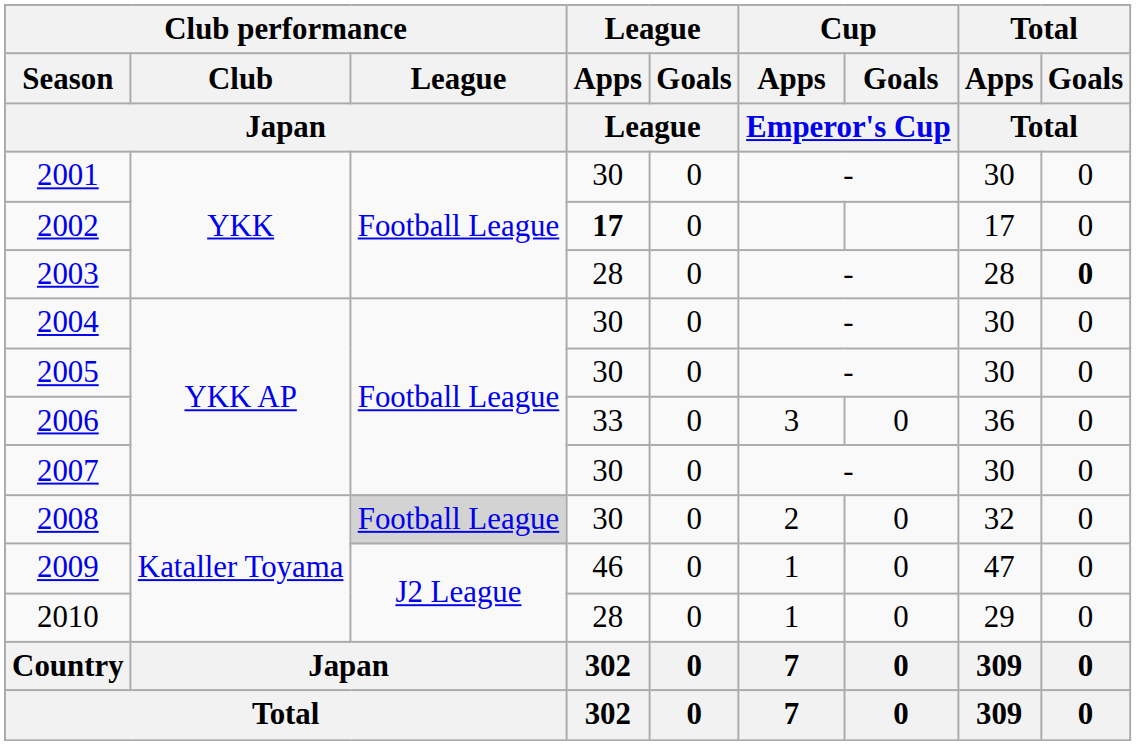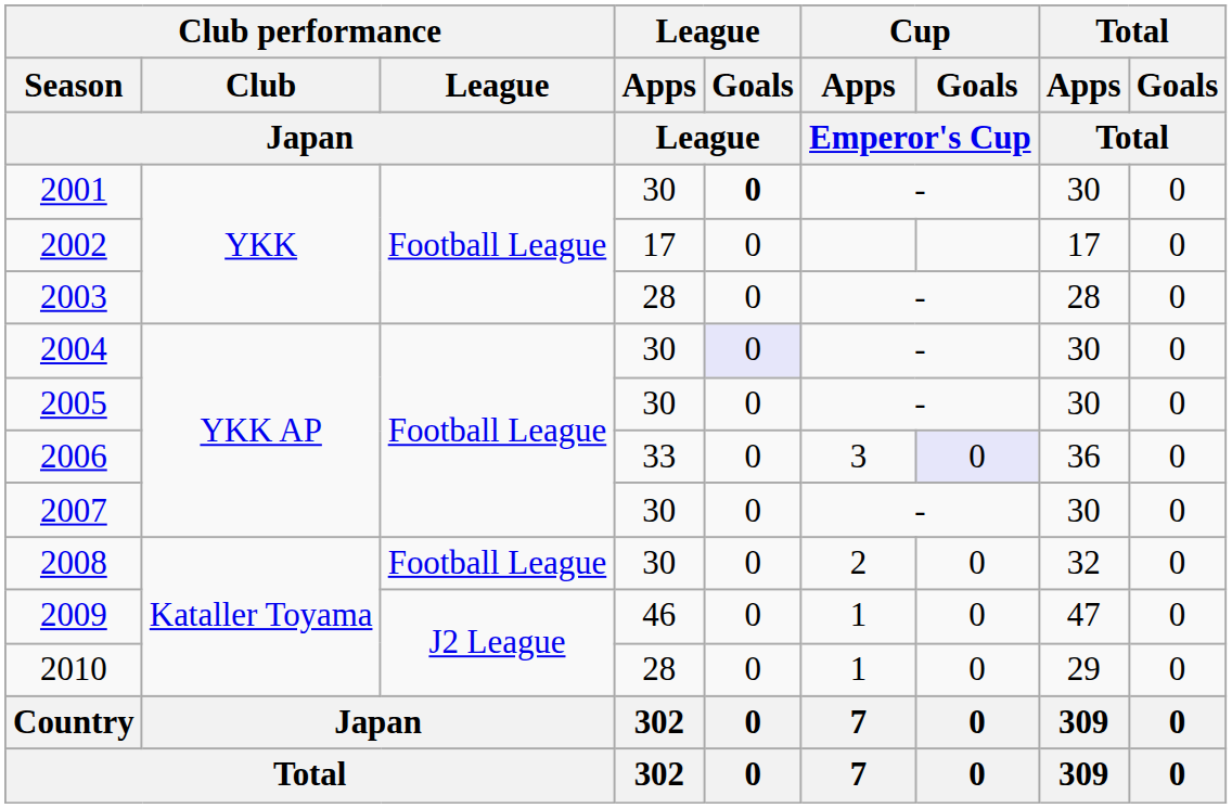2001 | League / Goals / League: normal -> bold
2002 | League / Apps / League: bold -> normal
2003 | Total / Goals / Total: bold -> normal
2004 | League / Goals / League: no background -> lavender background
2006 | Cup / Goals / Emperor's Cup: no background -> lavender background
2008 | Club performance / League / Japan: lightgrey background -> no background
